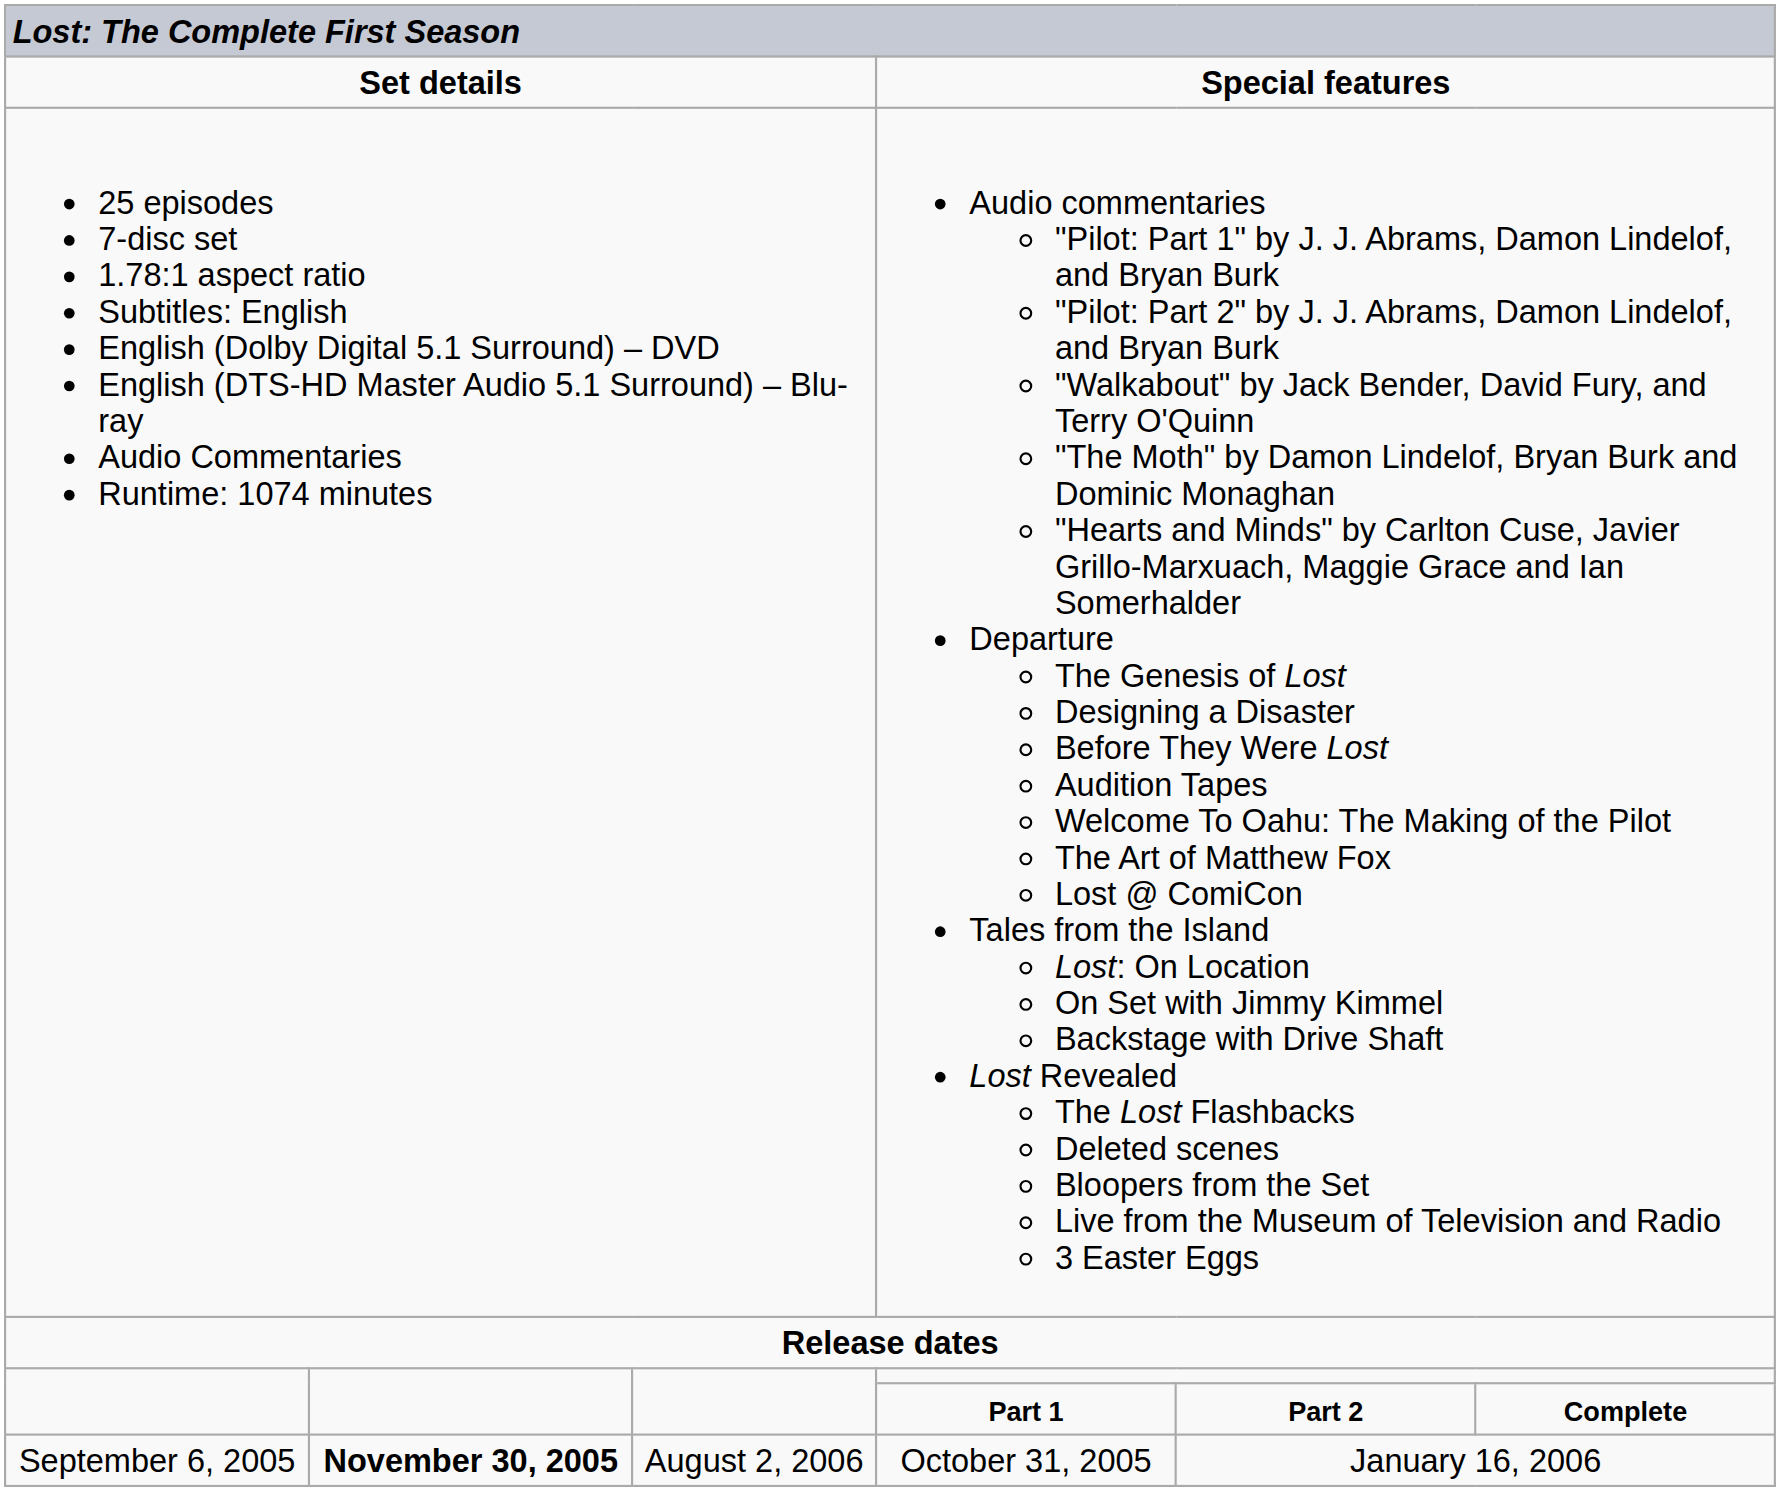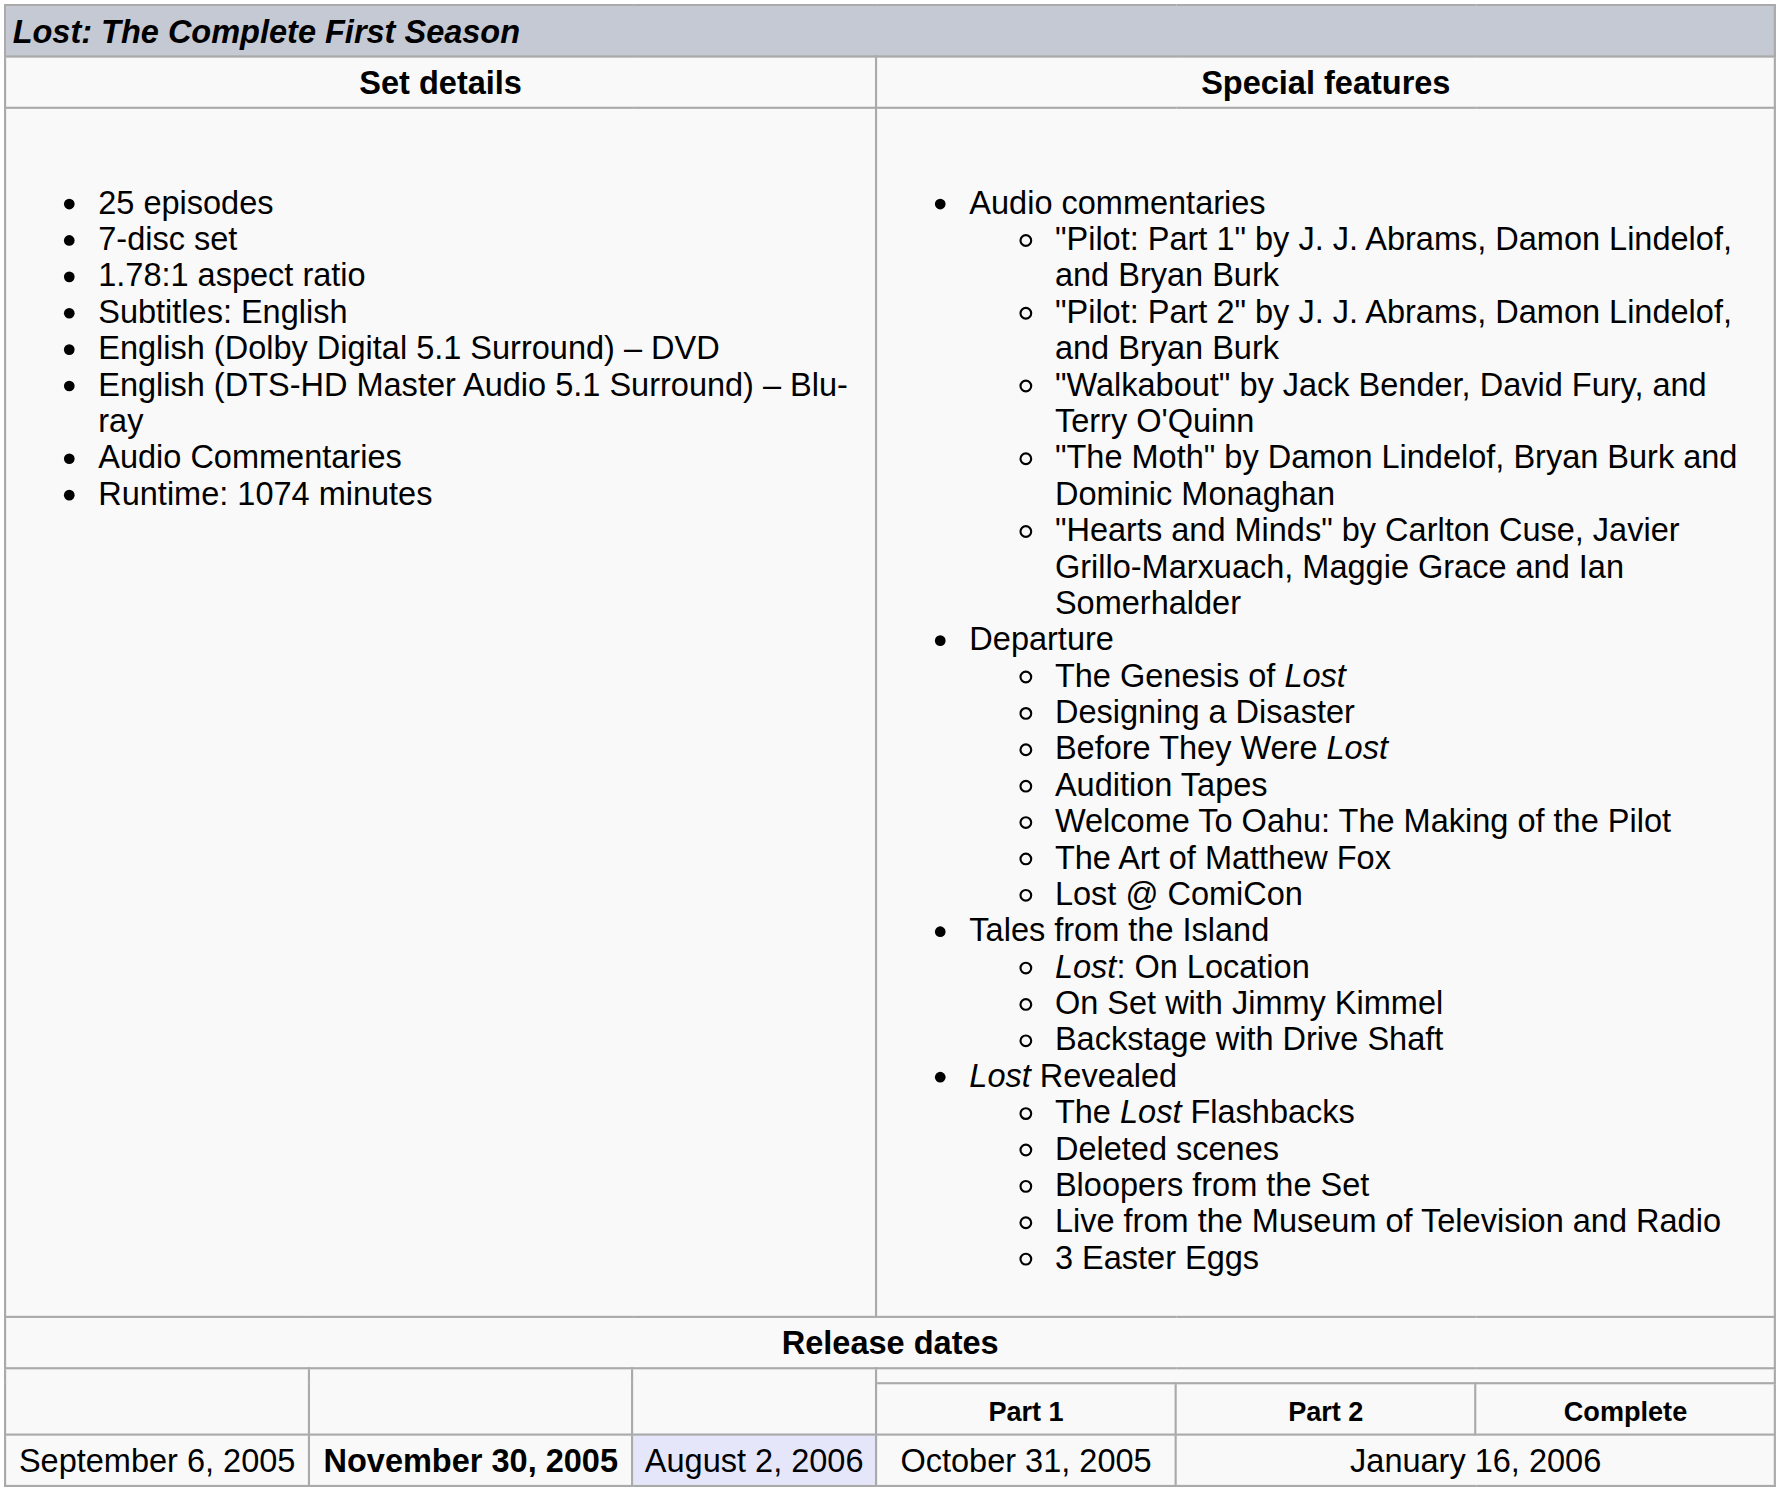October 31, 2005 | column 3: no background -> lavender background
